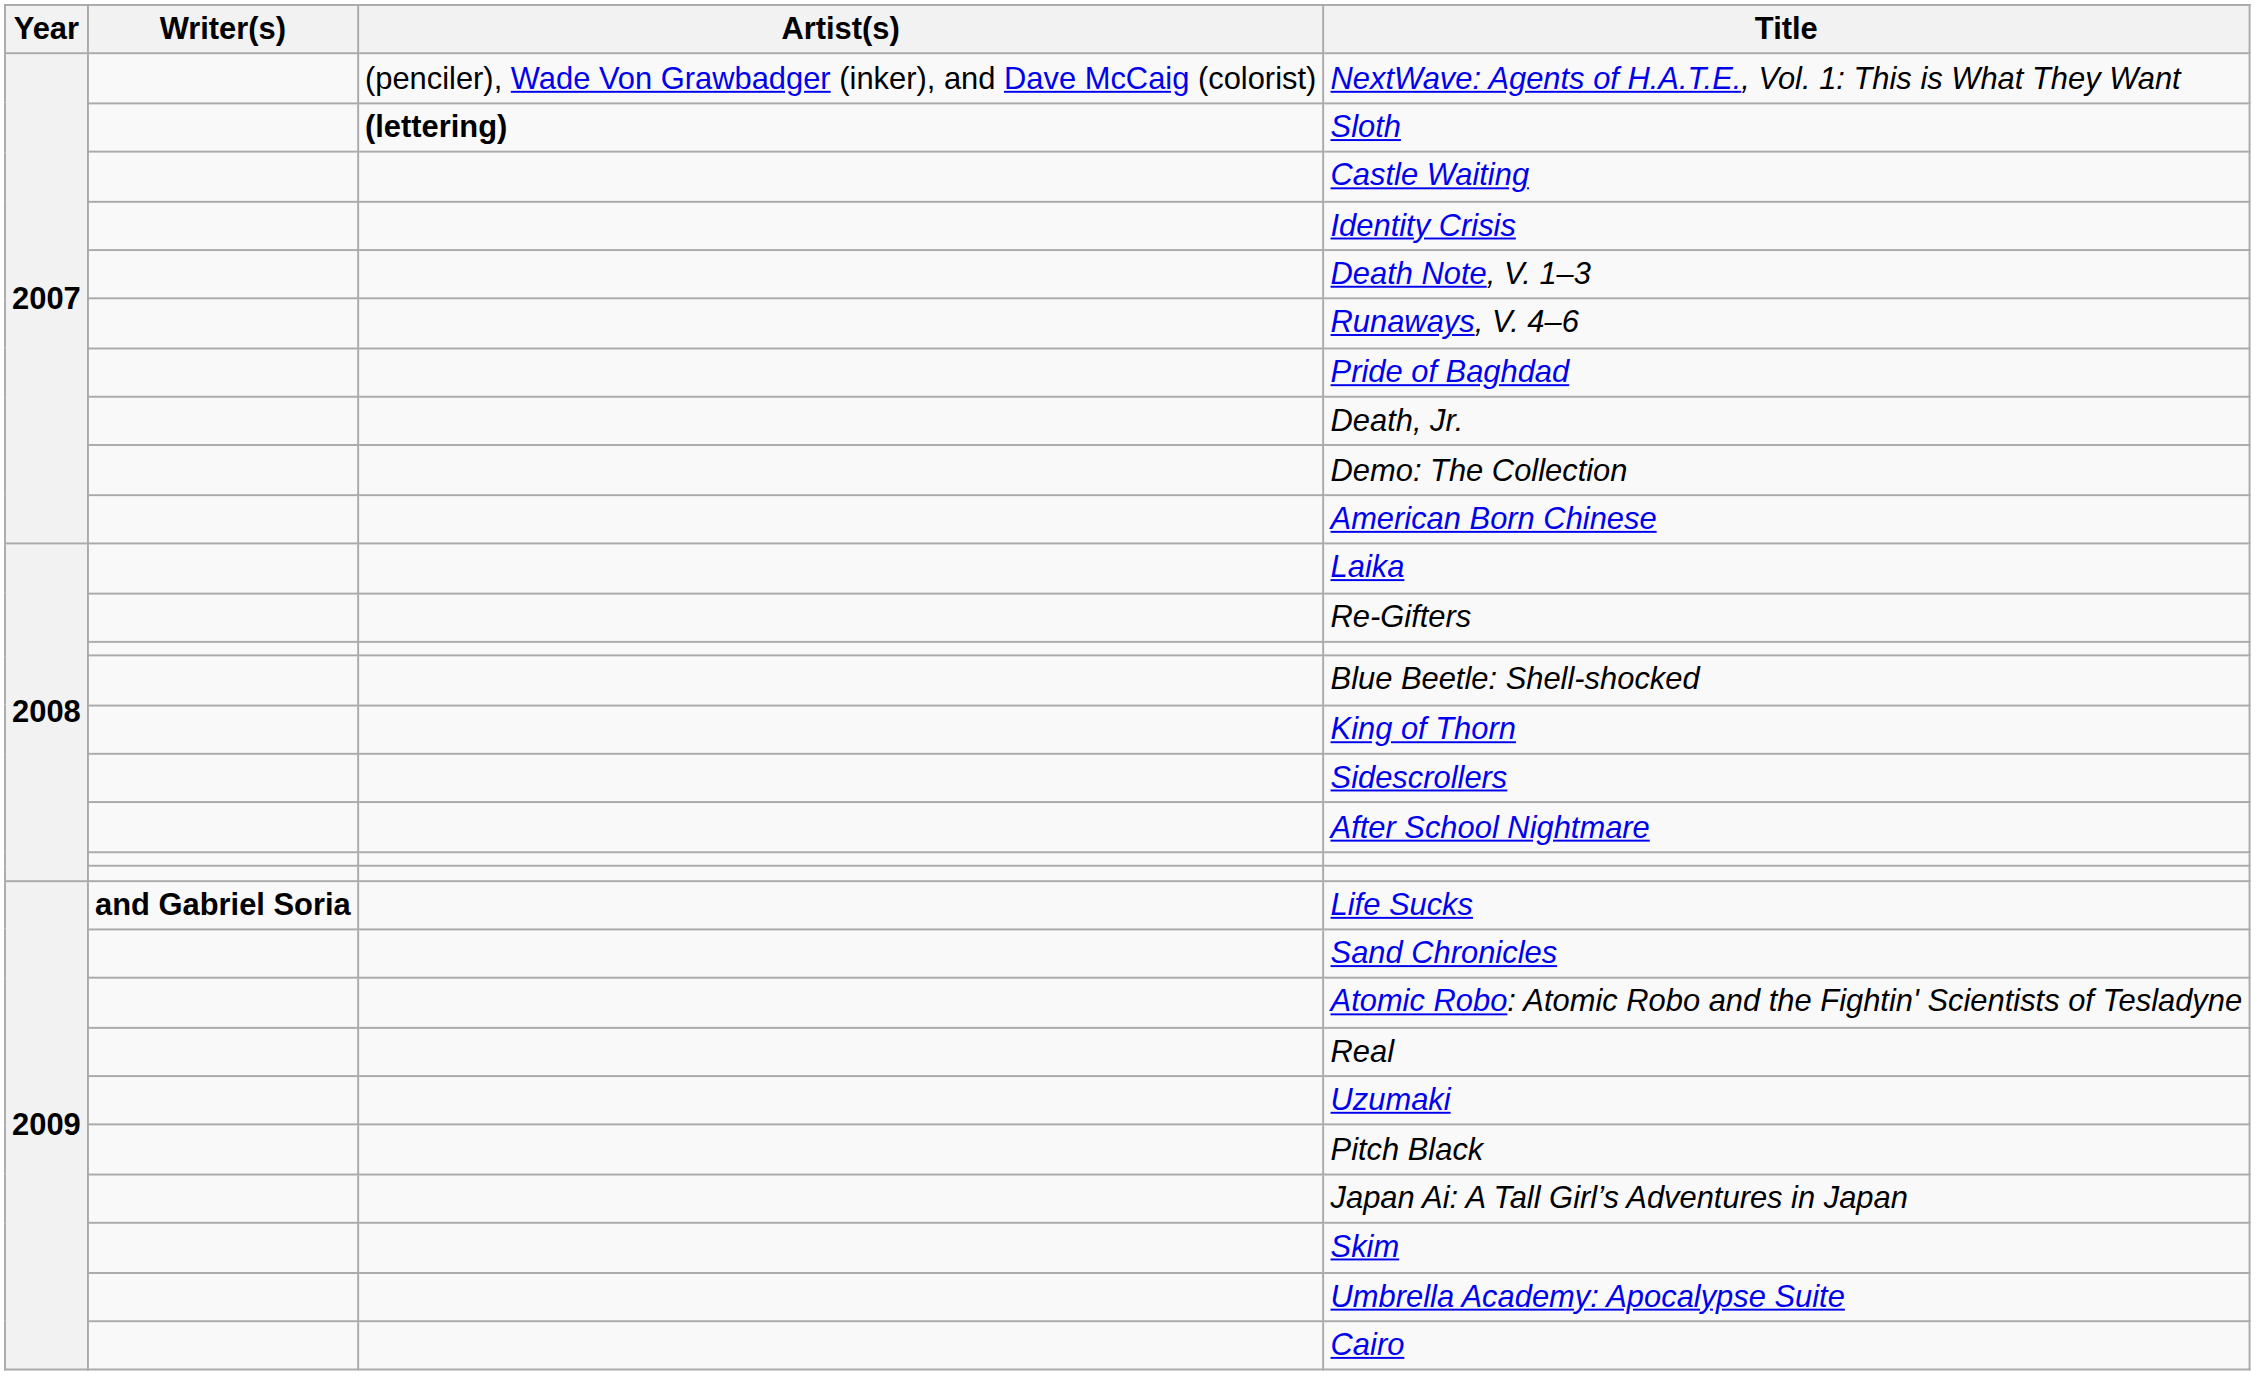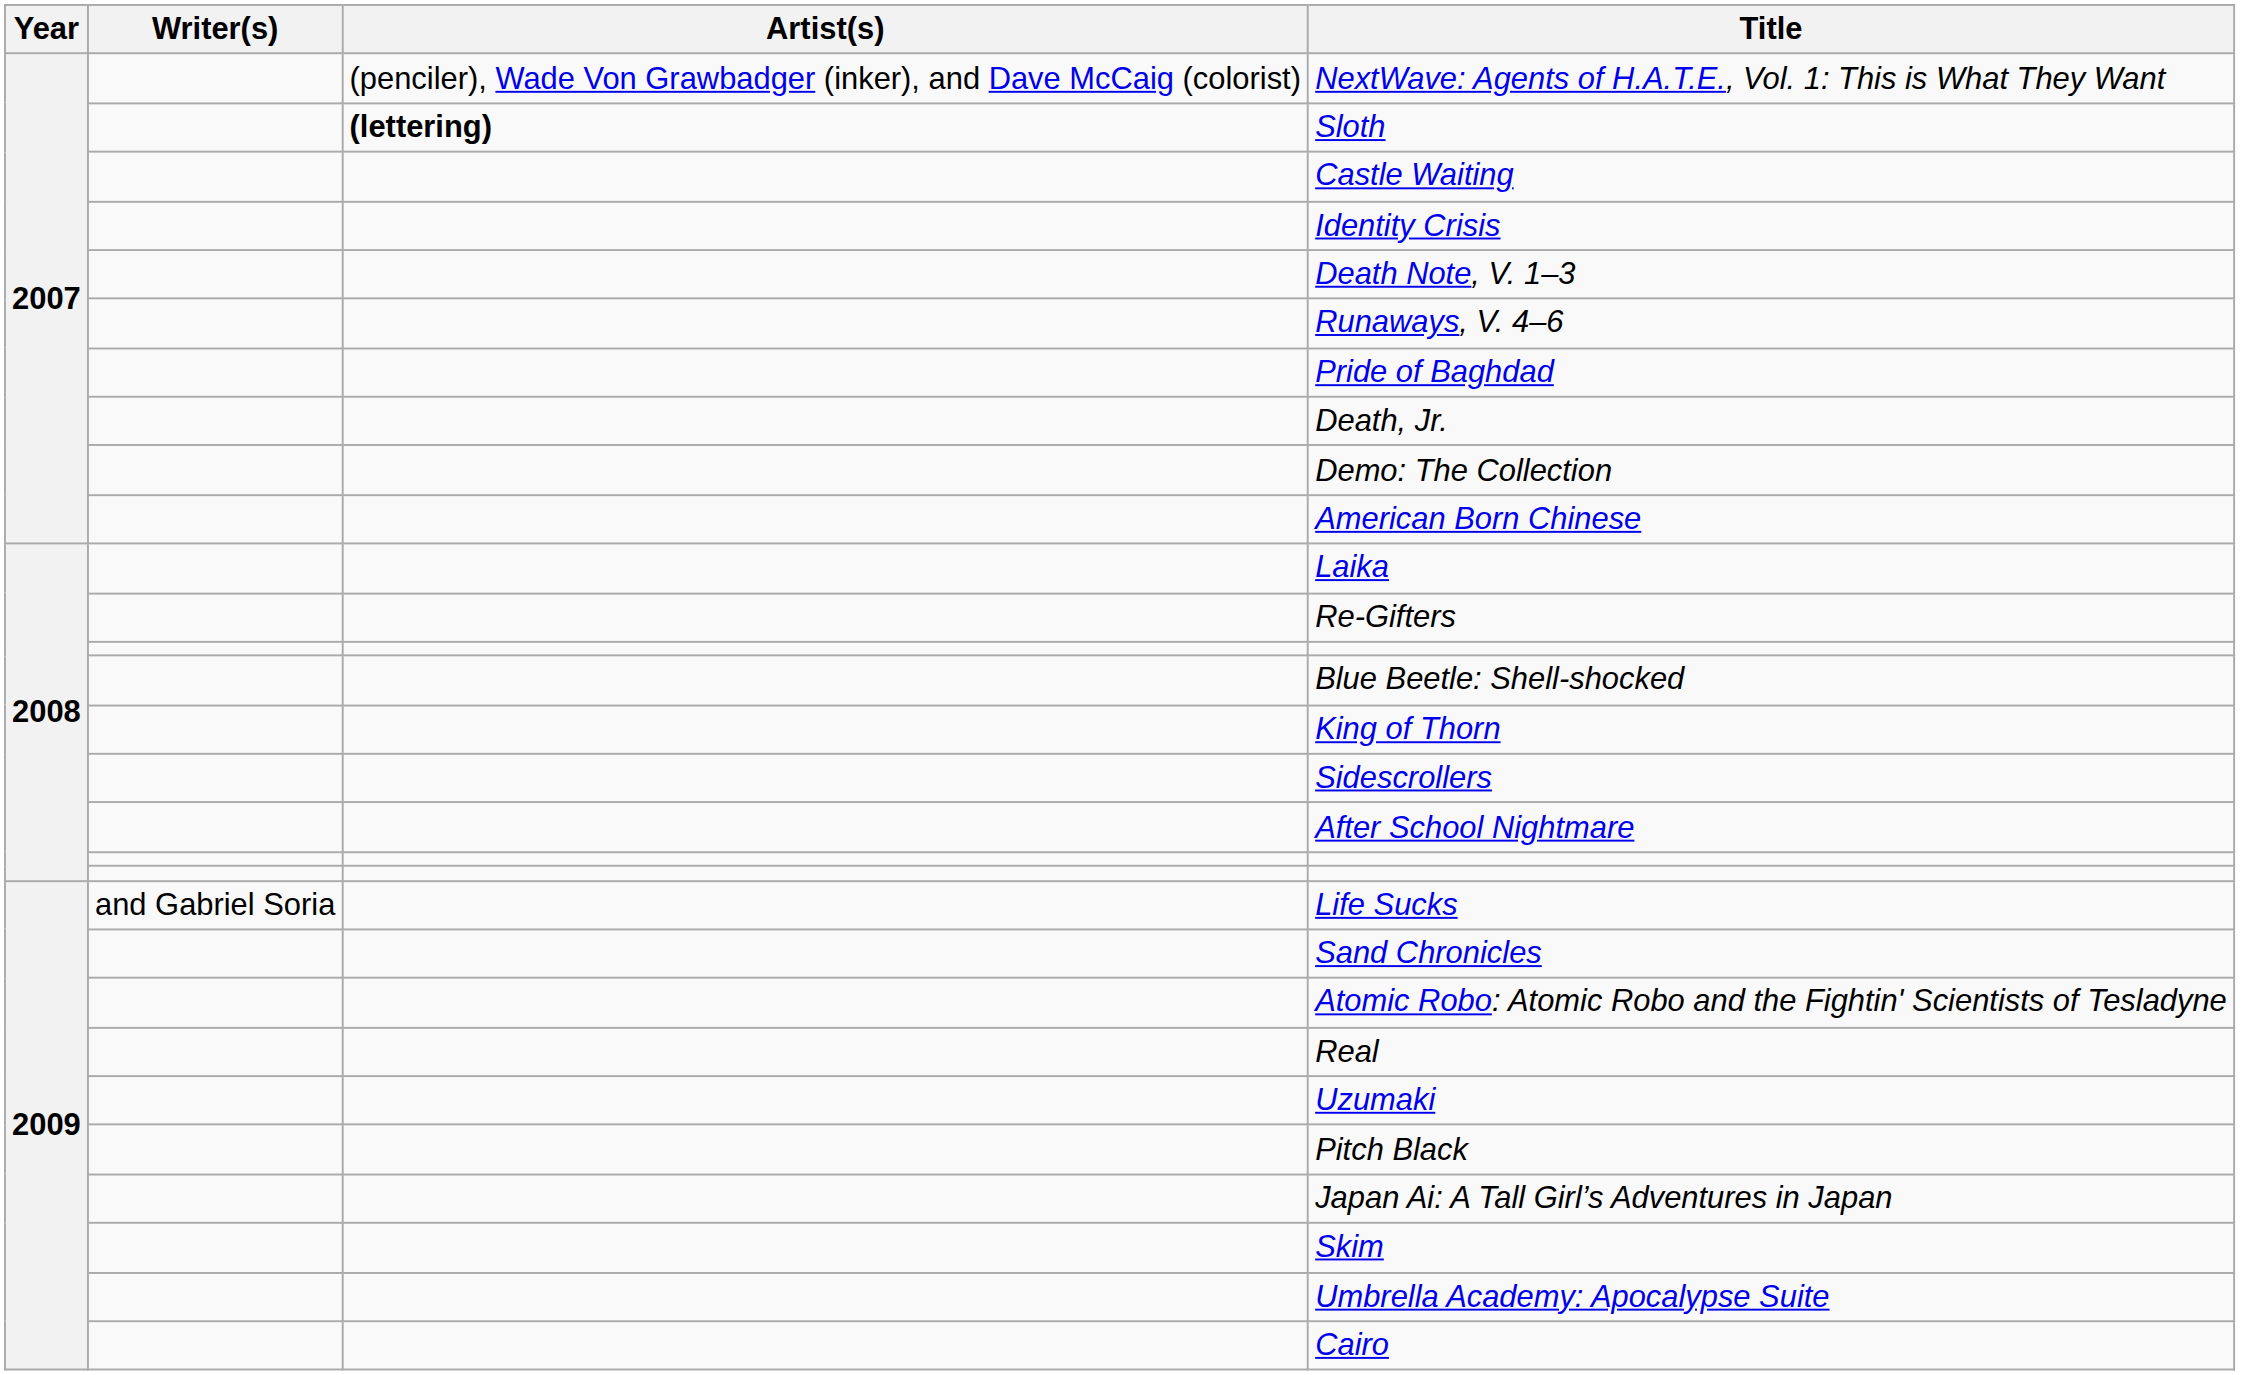Life Sucks | Writer(s): bold -> normal
